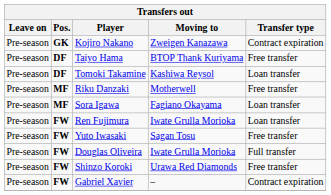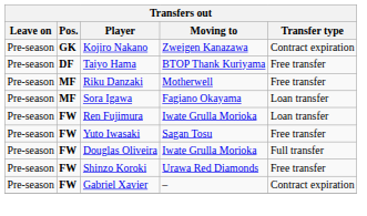- row: Pre-season | DF | Tomoki Takamine | Kashiwa Reysol | Loan transfer
